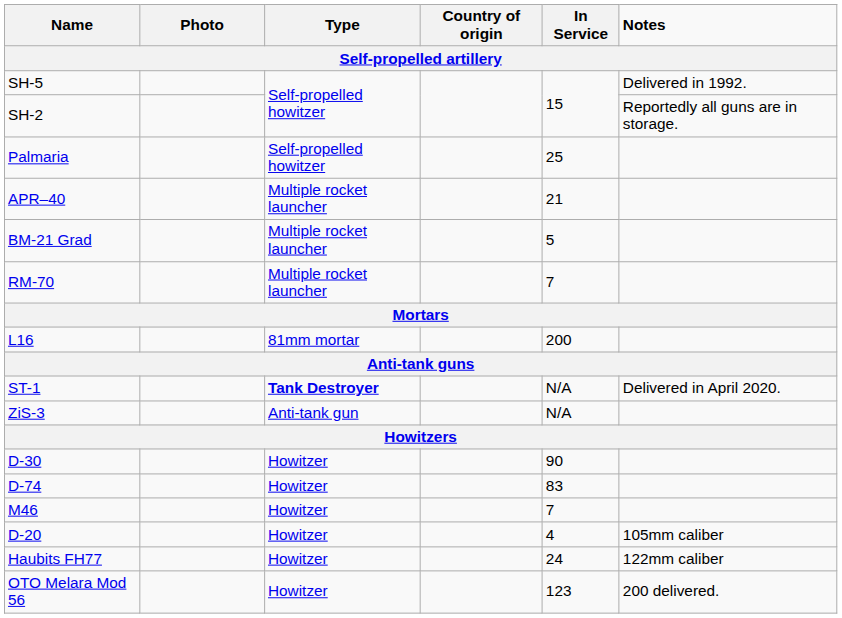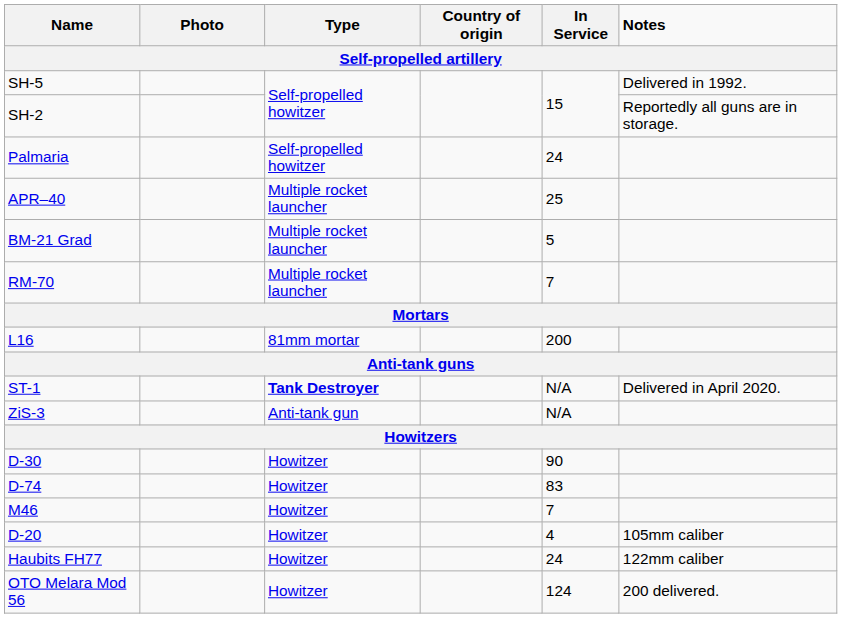Palmaria | In Service: 25 -> 24
APR–40 | In Service: 21 -> 25
OTO Melara Mod 56 | In Service: 123 -> 124
